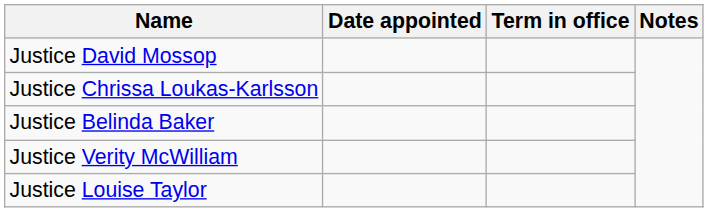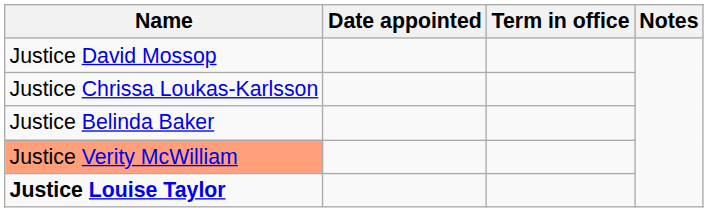Justice Verity McWilliam | Name: no background -> lightsalmon background
Justice Louise Taylor | Name: normal -> bold
